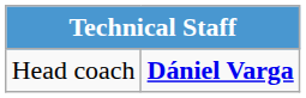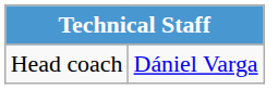Head coach | column 2: bold -> normal
